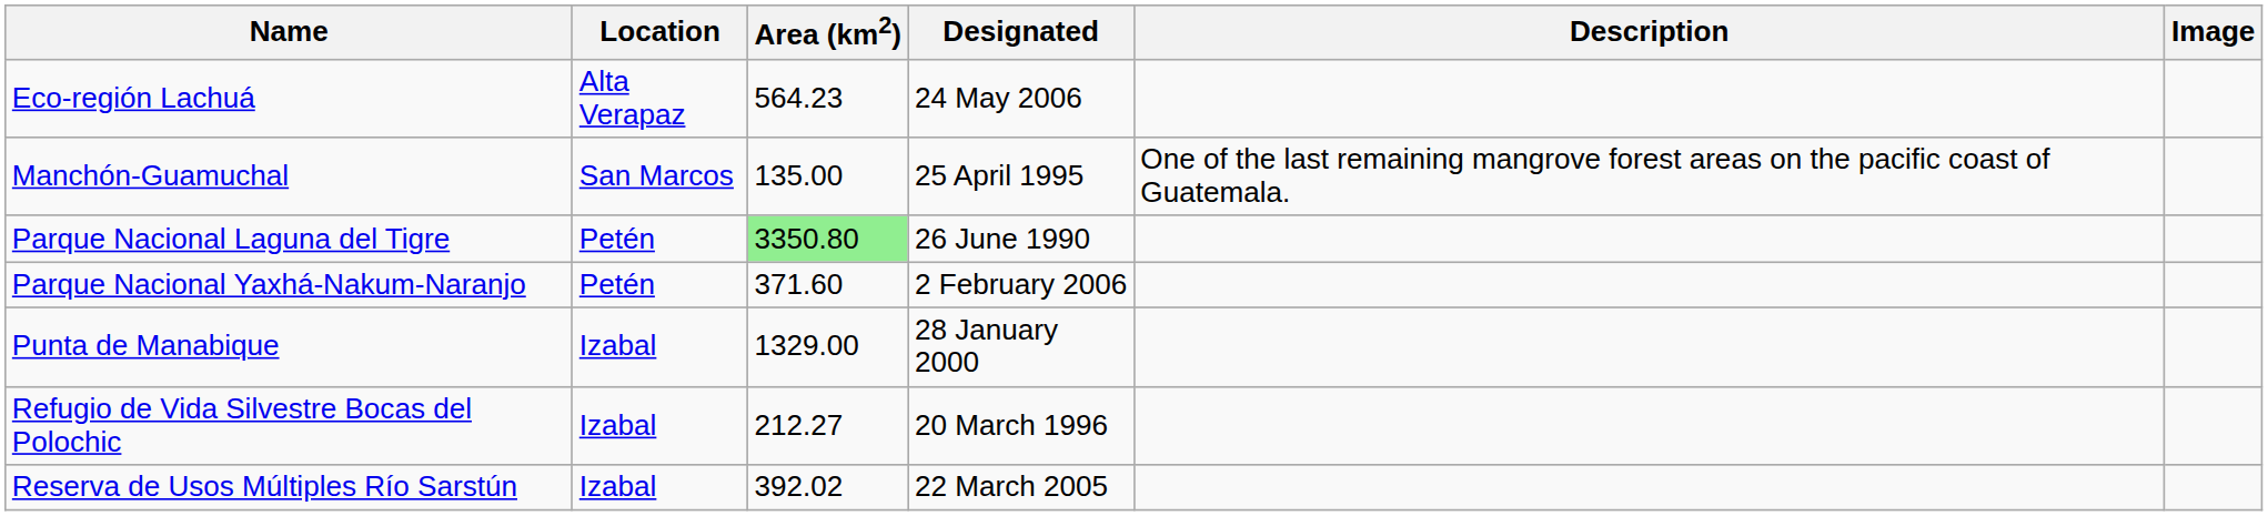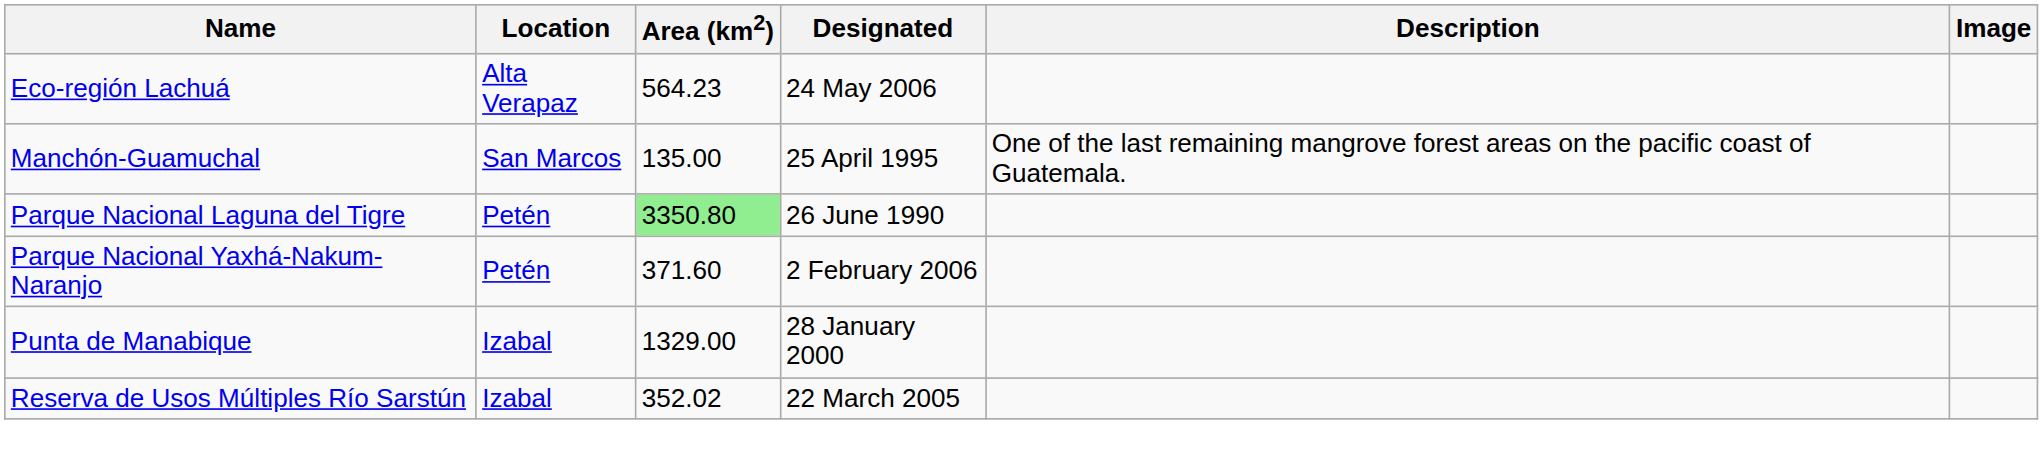- row: Refugio de Vida Silvestre Bocas del Polochic | Izabal | 212.27 | 20 March 1996
Reserva de Usos Múltiples Río Sarstún | Area (km2): 392.02 -> 352.02
